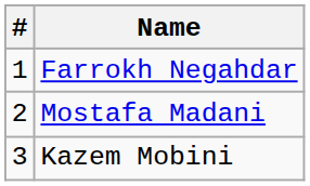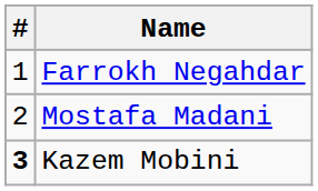Kazem Mobini | #: normal -> bold
